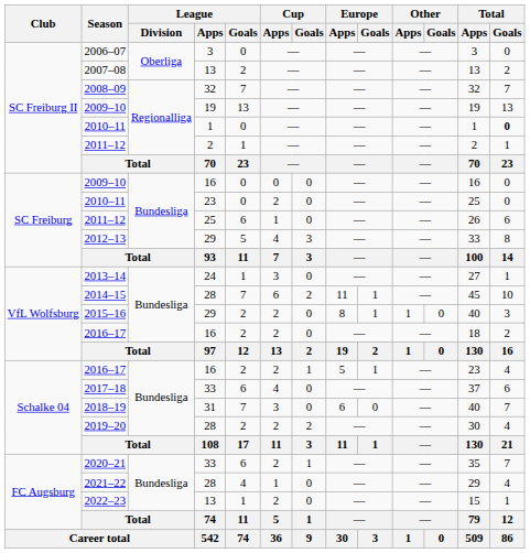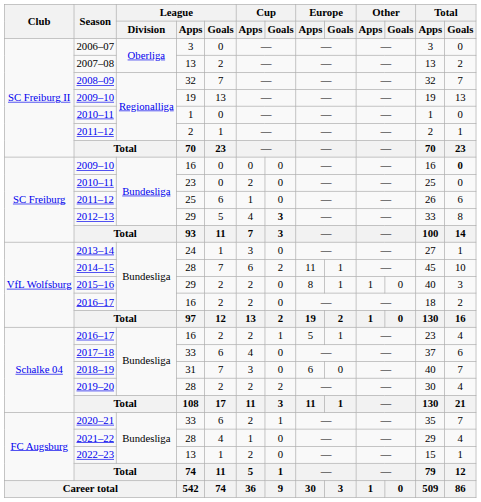SC Freiburg II / 2010–11 | Total / Goals: bold -> normal
SC Freiburg / 2009–10 | Total / Goals: normal -> bold
2012–13 | Cup / Goals: normal -> bold
